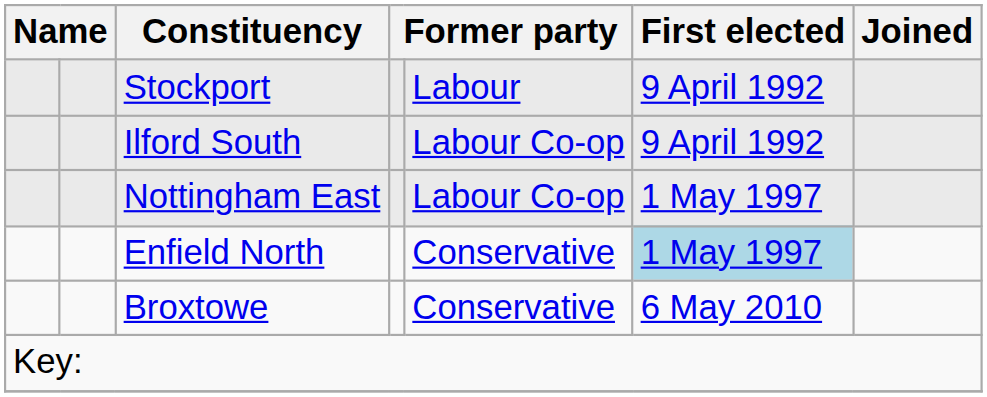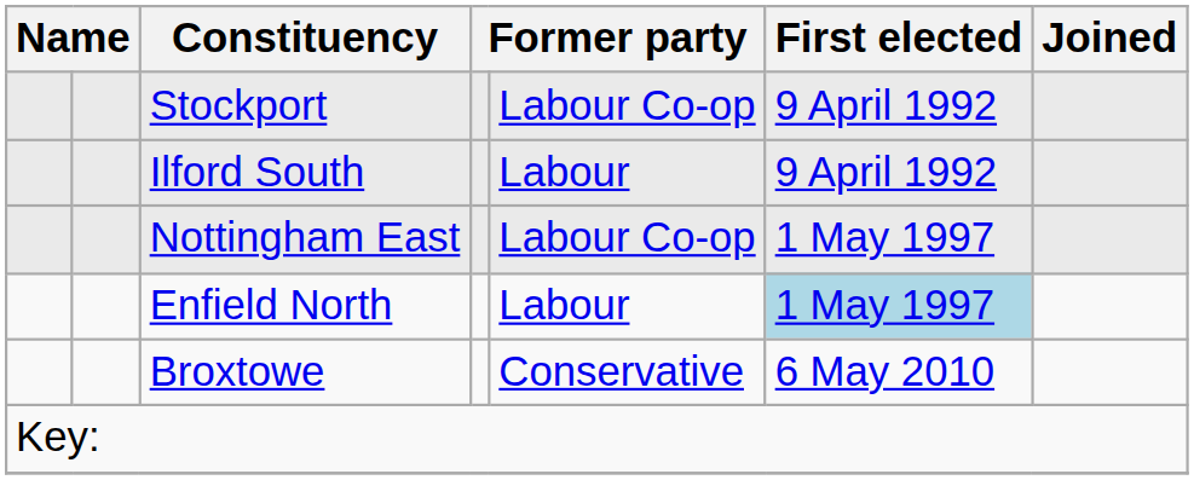Stockport | column 5: Labour -> Labour Co-op
Ilford South | column 5: Labour Co-op -> Labour
Enfield North | column 5: Conservative -> Labour
